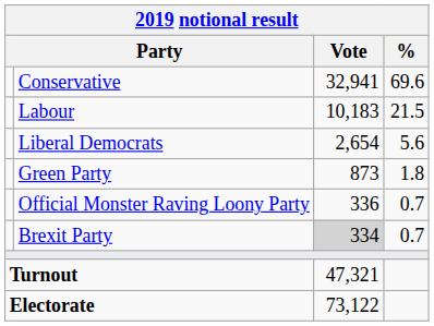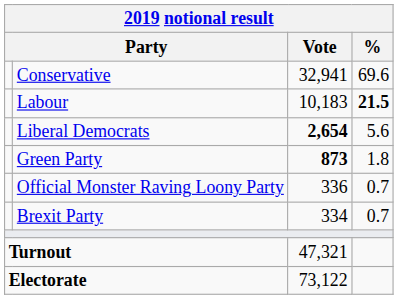Labour | %: normal -> bold
Liberal Democrats | Vote: normal -> bold
Green Party | Vote: normal -> bold
Brexit Party | Vote: lightgrey background -> no background
